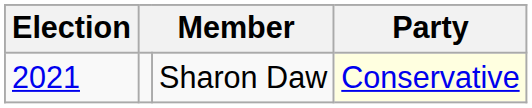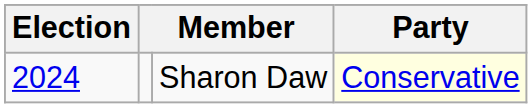Sharon Daw | Election: 2021 -> 2024
